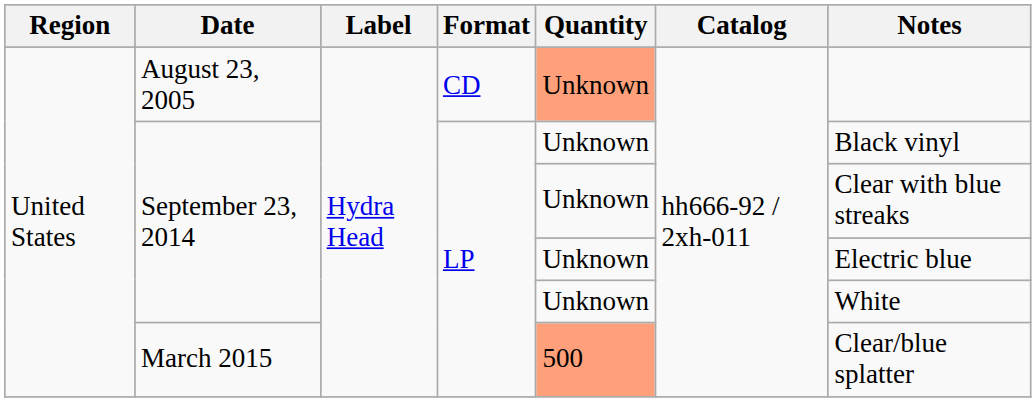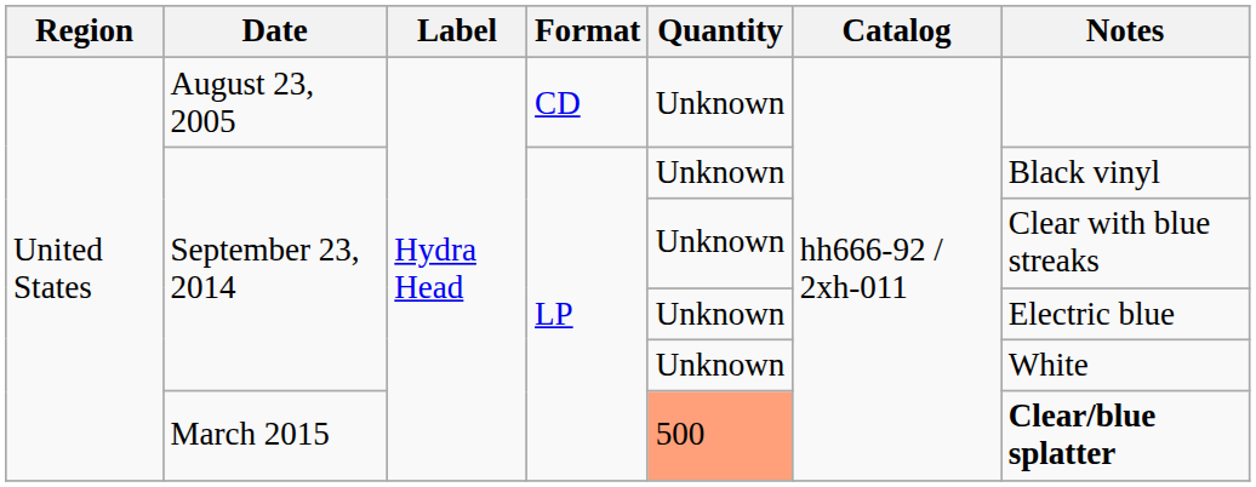August 23, 2005 | Quantity: lightsalmon background -> no background
March 2015 | Notes: normal -> bold
